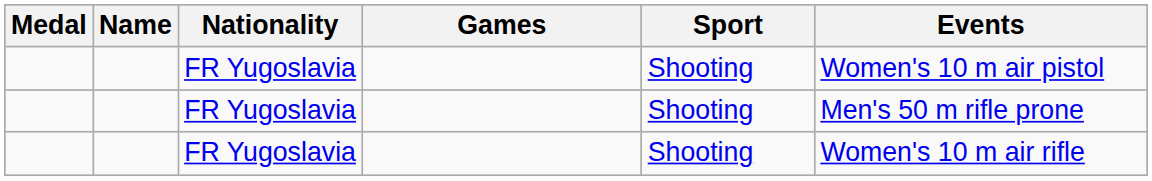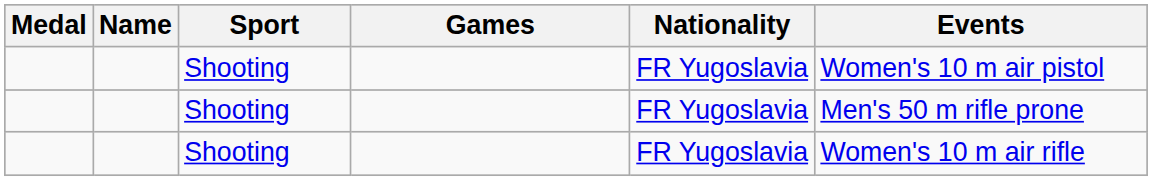columns swapped: Nationality <-> Sport
